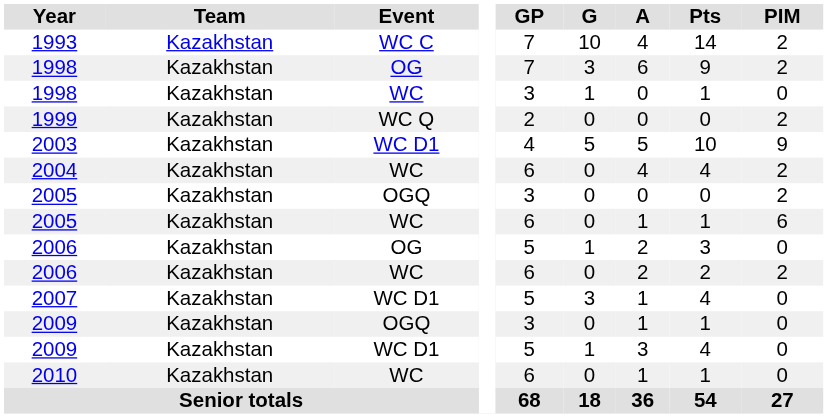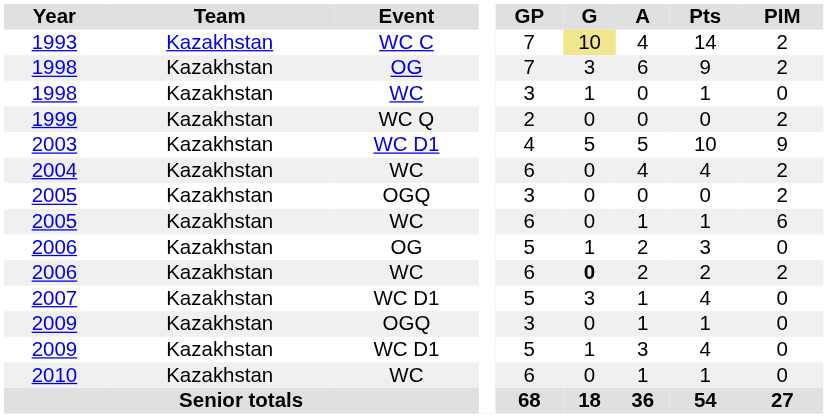1993 | G: no background -> khaki background
2006 / WC | G: normal -> bold
